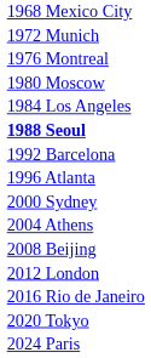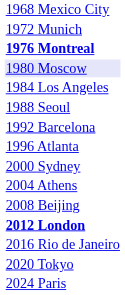1976 Montreal | column 1: normal -> bold
1980 Moscow | column 1: no background -> lavender background
1988 Seoul | column 1: bold -> normal
2012 London | column 1: normal -> bold
